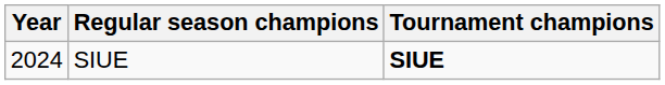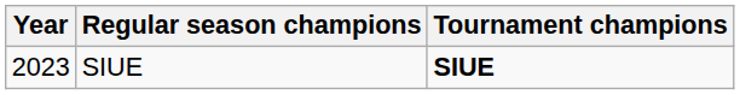row 2 | Year: 2024 -> 2023
